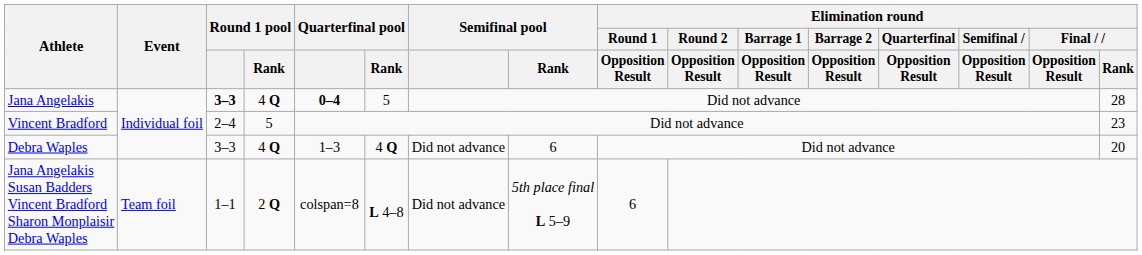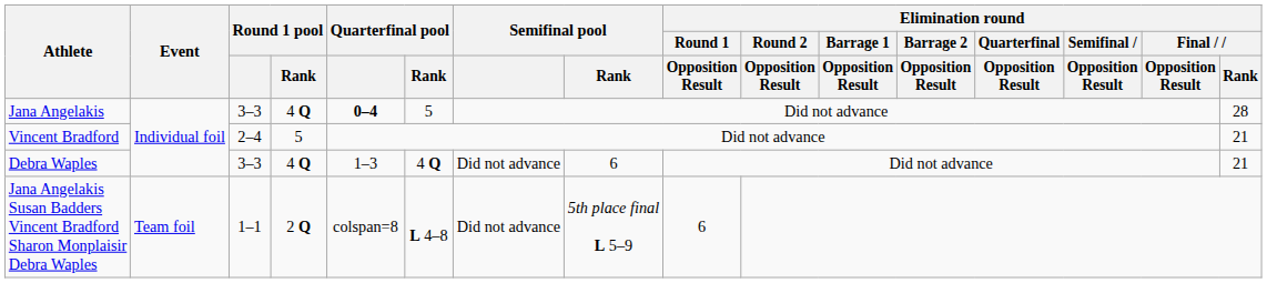Jana Angelakis | Round 1 pool: bold -> normal
Vincent Bradford | Elimination round / Final / Rank: 23 -> 21
Debra Waples | Elimination round / Final / Rank: 20 -> 21
